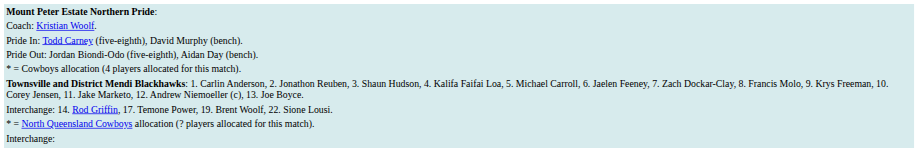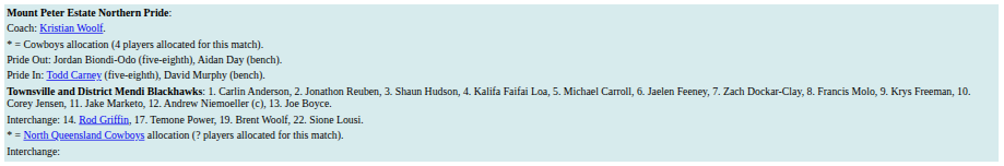row 3 | column 1: Pride In: Todd Carney (five-eighth), David Murphy (bench). -> * = Cowboys allocation (4 players allocated for this match).
row 5 | column 1: * = Cowboys allocation (4 players allocated for this match). -> Pride In: Todd Carney (five-eighth), David Murphy (bench).
